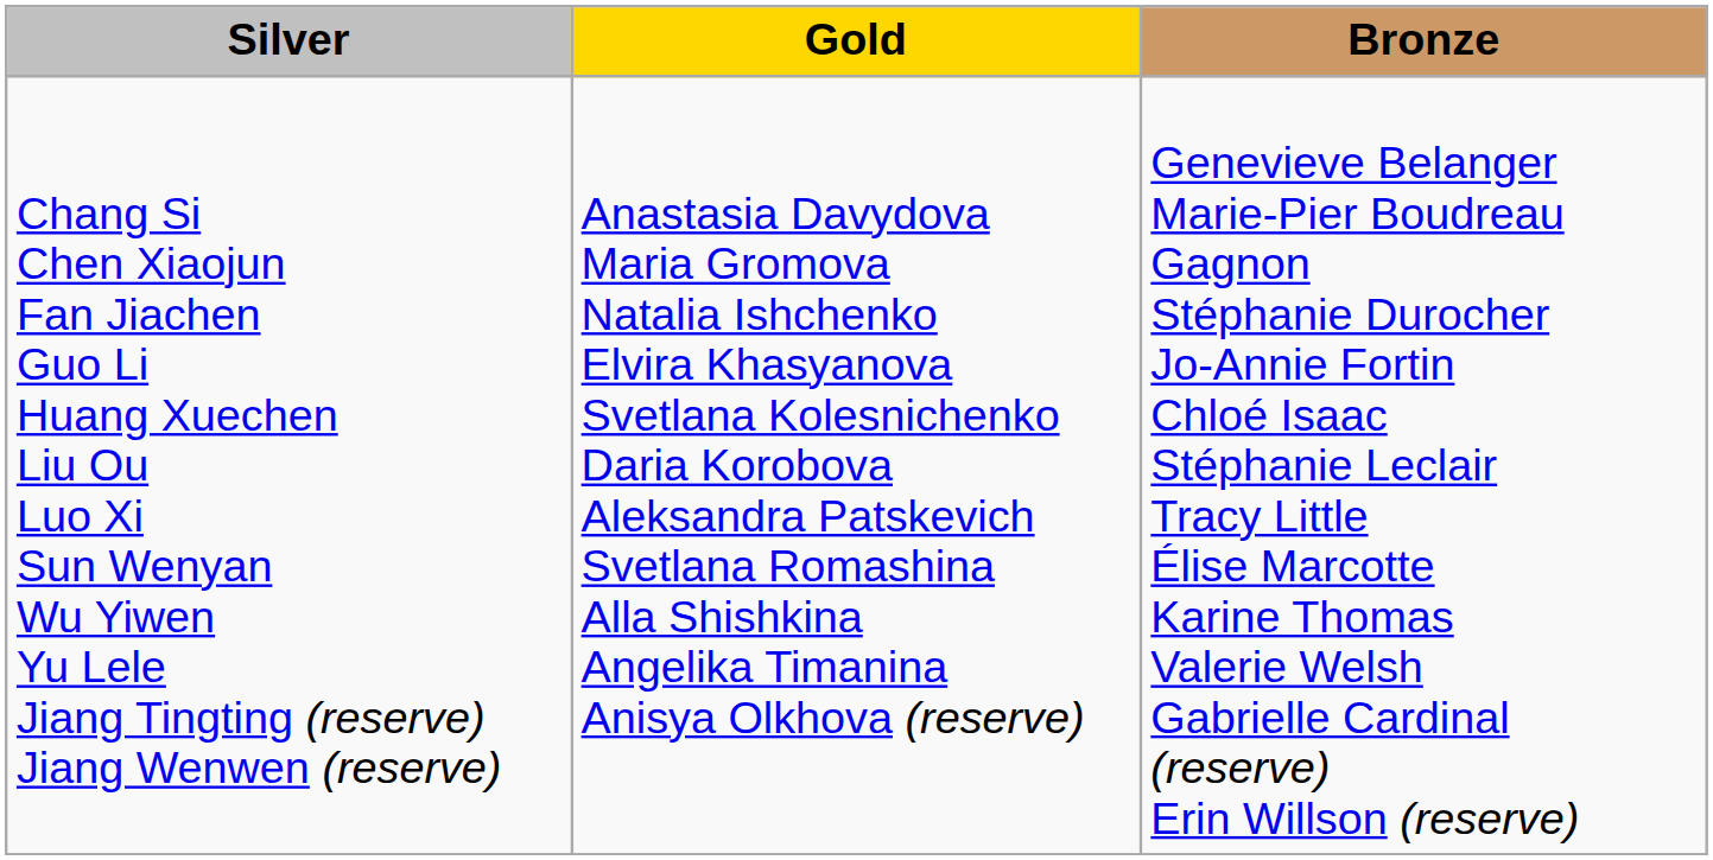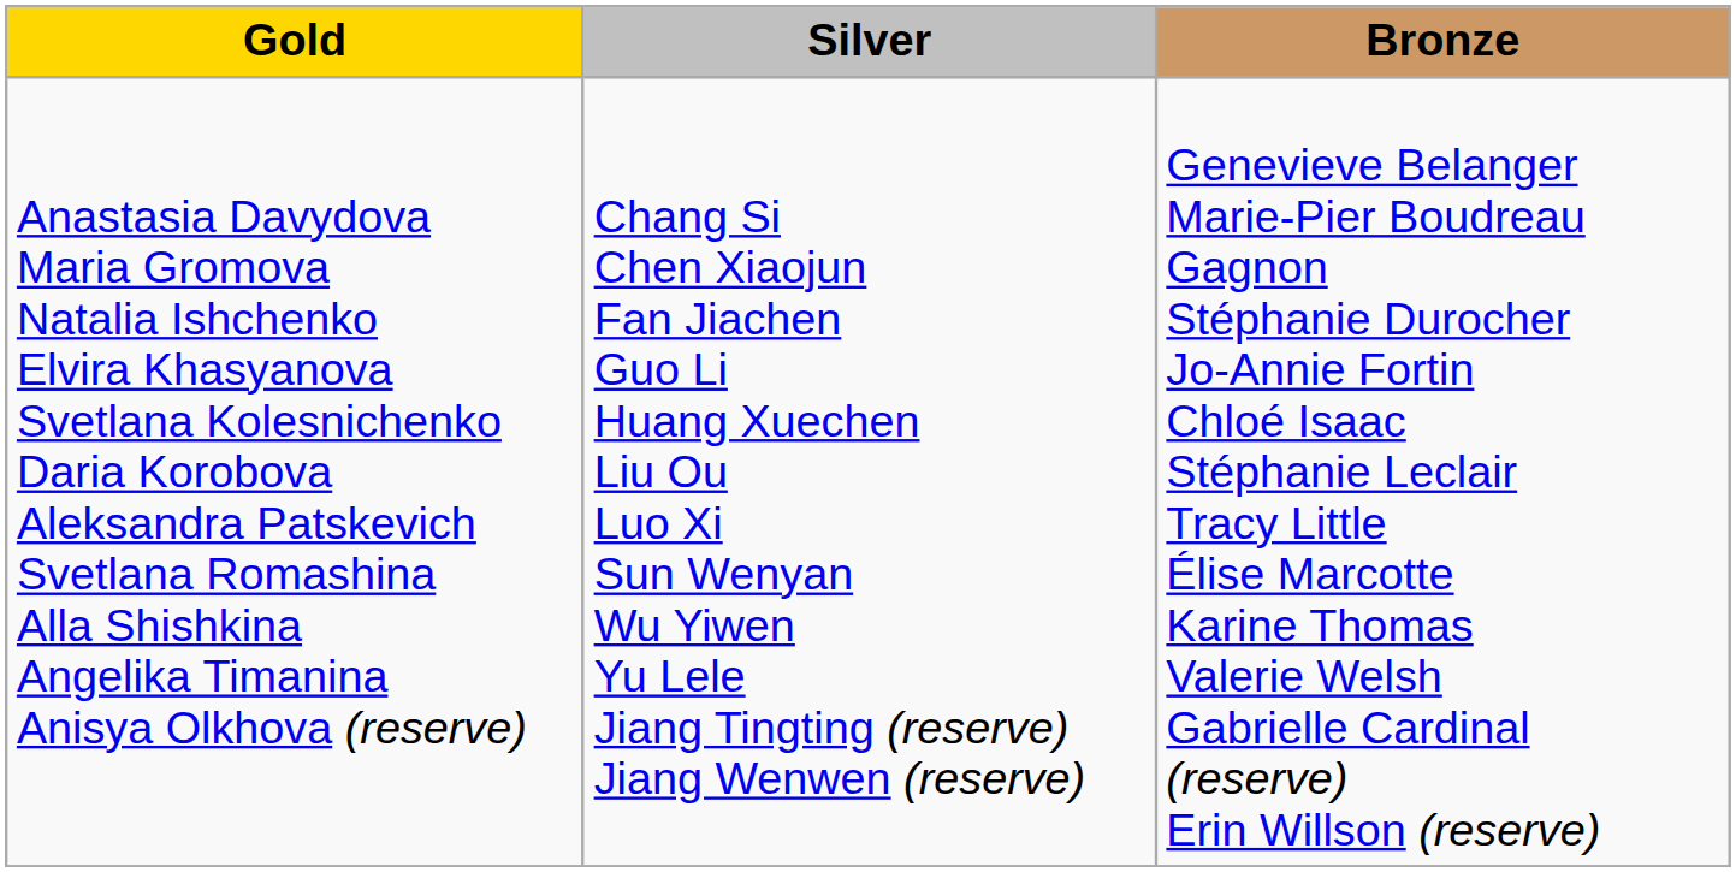columns swapped: Gold <-> Silver
